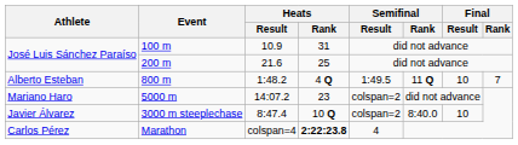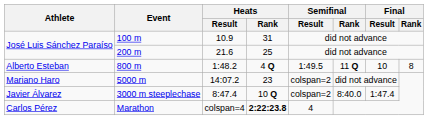800 m | Final / Rank: 7 -> 8
3000 m steeplechase | Final / Result: 10 -> 1:47.4
